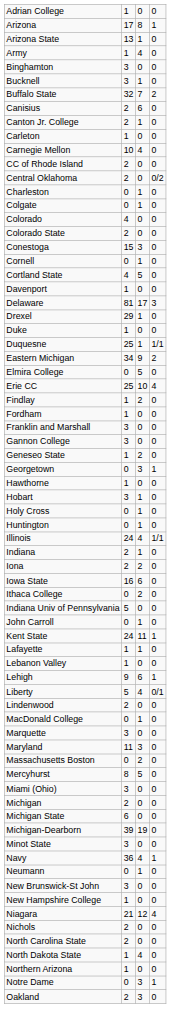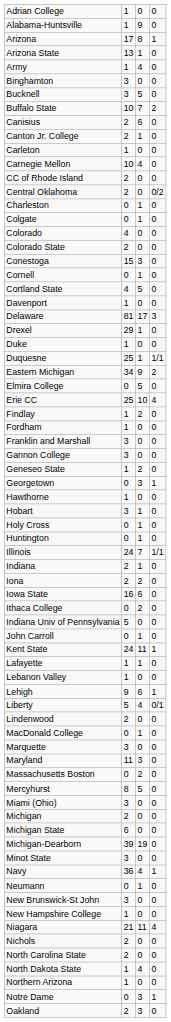+ row: Alabama-Huntsville | 1 | 9 | 0
Bucknell | column 3: 1 -> 5
Buffalo State | column 2: 32 -> 10
Illinois | column 3: 4 -> 7
Niagara | column 3: 12 -> 11
